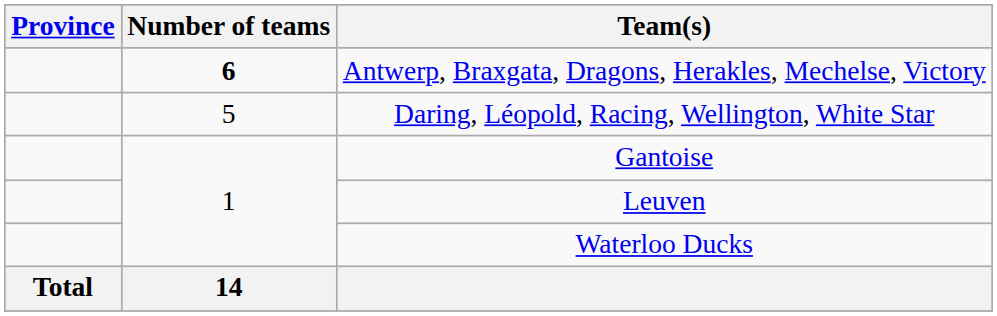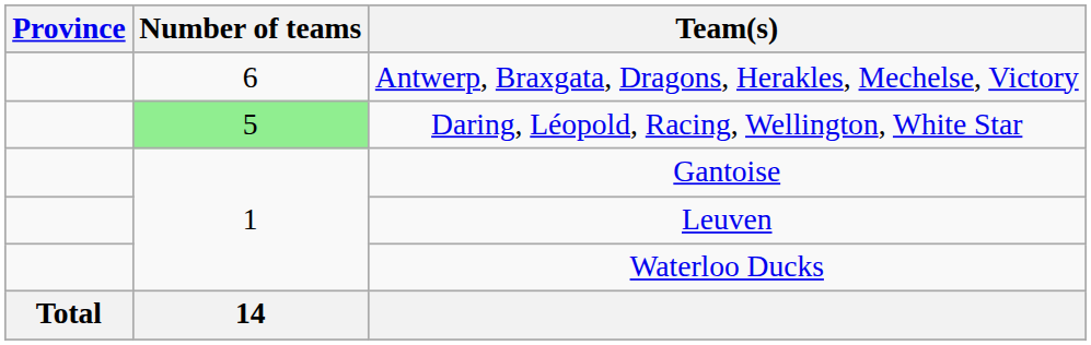Antwerp, Braxgata, Dragons, Herakles, Mechelse, Victory | Number of teams: bold -> normal
Daring, Léopold, Racing, Wellington, White Star | Number of teams: no background -> lightgreen background
